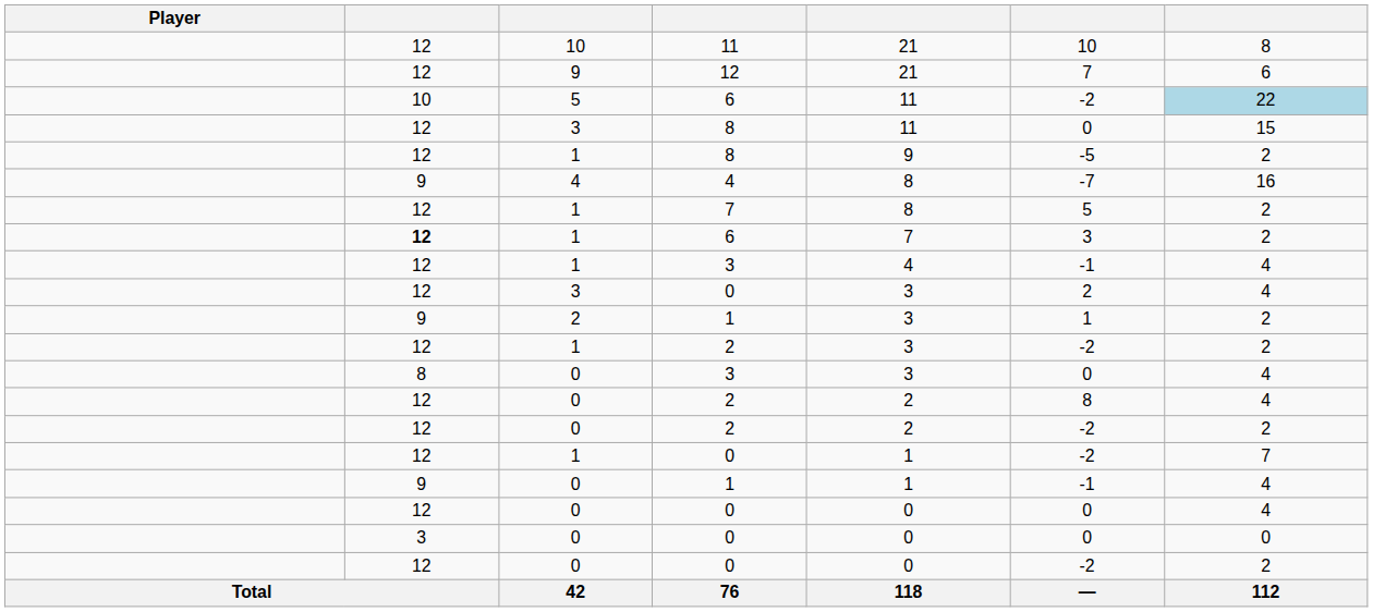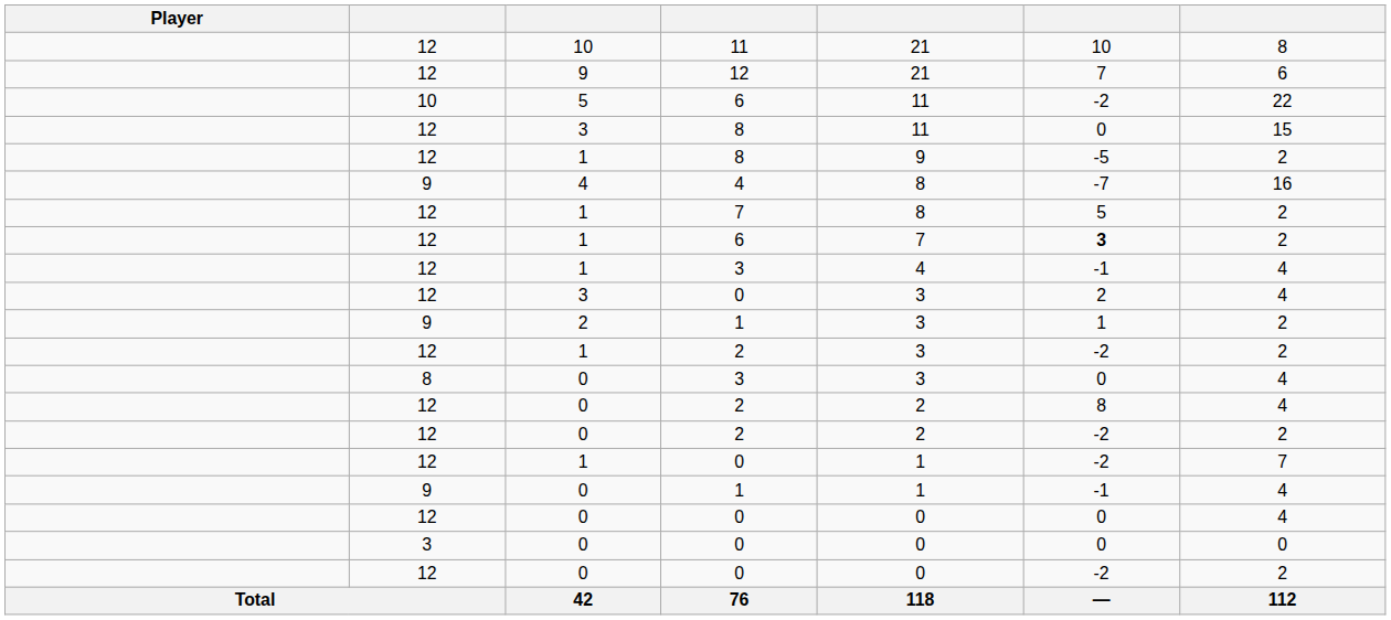5 / 6 | column 7: lightblue background -> no background
1 / 6 | column 2: bold -> normal
1 / 6 | column 6: normal -> bold
